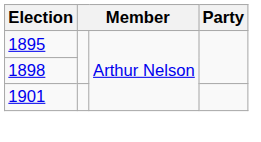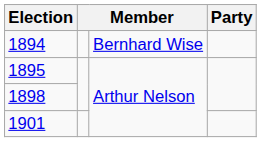+ row: 1894 | Bernhard Wise
